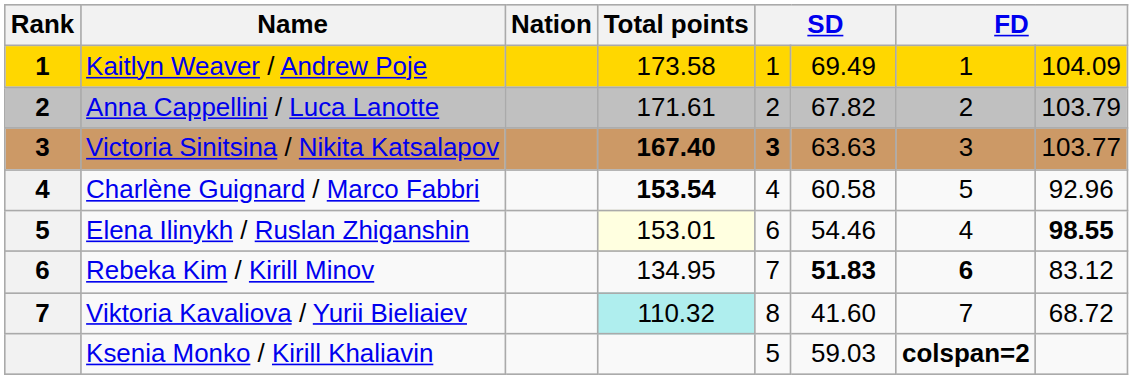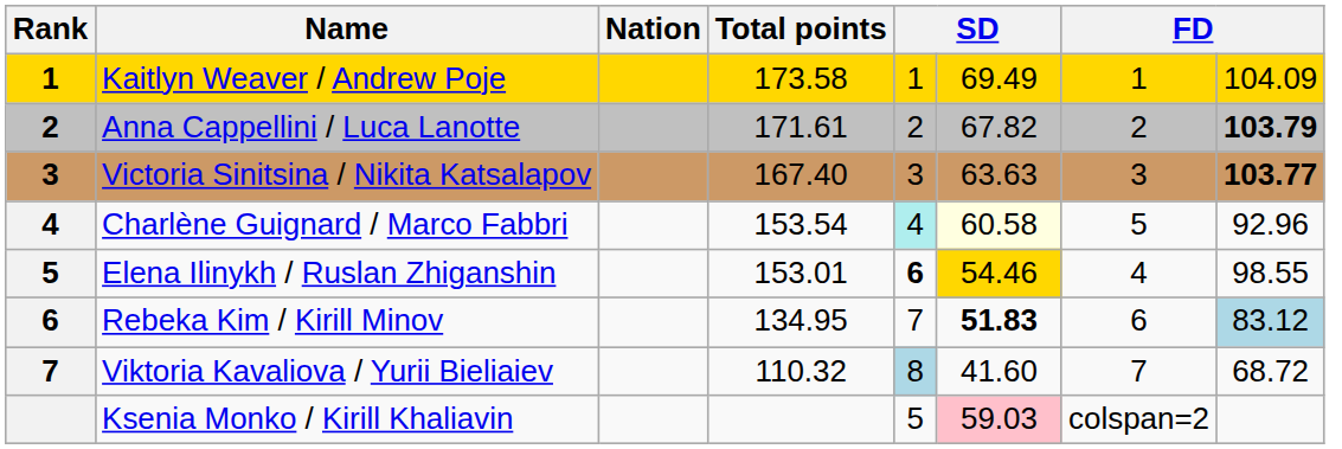Anna Cappellini / Luca Lanotte | column 8: normal -> bold
Victoria Sinitsina / Nikita Katsalapov | Total points: bold -> normal
Victoria Sinitsina / Nikita Katsalapov | column 5: bold -> normal
Victoria Sinitsina / Nikita Katsalapov | column 8: normal -> bold
Charlène Guignard / Marco Fabbri | Total points: bold -> normal
Charlène Guignard / Marco Fabbri | column 5: no background -> paleturquoise background
Charlène Guignard / Marco Fabbri | column 6: no background -> lightyellow background
Elena Ilinykh / Ruslan Zhiganshin | Total points: lightyellow background -> no background
Elena Ilinykh / Ruslan Zhiganshin | column 5: normal -> bold
Elena Ilinykh / Ruslan Zhiganshin | column 6: no background -> gold background
Elena Ilinykh / Ruslan Zhiganshin | column 8: bold -> normal
Rebeka Kim / Kirill Minov | column 7: bold -> normal
Rebeka Kim / Kirill Minov | column 8: no background -> lightblue background
Viktoria Kavaliova / Yurii Bieliaiev | Total points: paleturquoise background -> no background
Viktoria Kavaliova / Yurii Bieliaiev | column 5: no background -> lightblue background
Ksenia Monko / Kirill Khaliavin | column 6: no background -> pink background
Ksenia Monko / Kirill Khaliavin | column 7: bold -> normal
